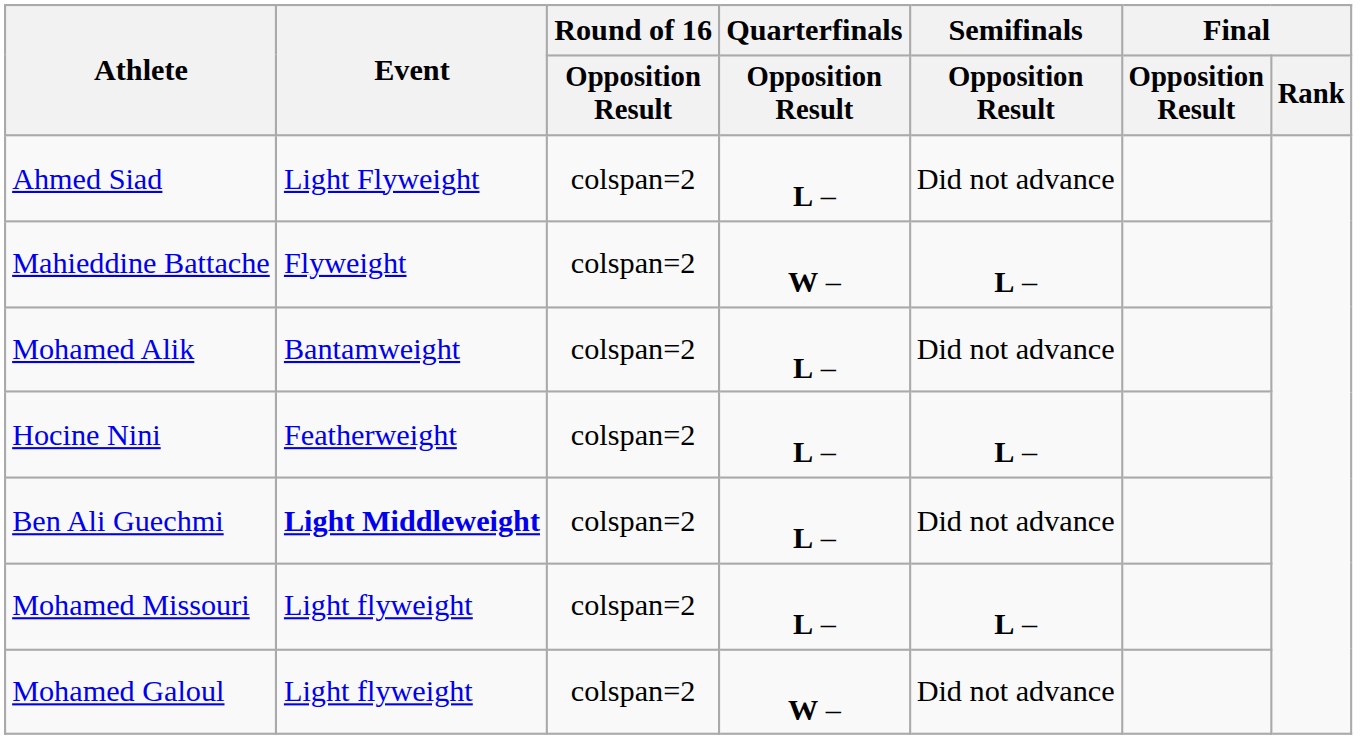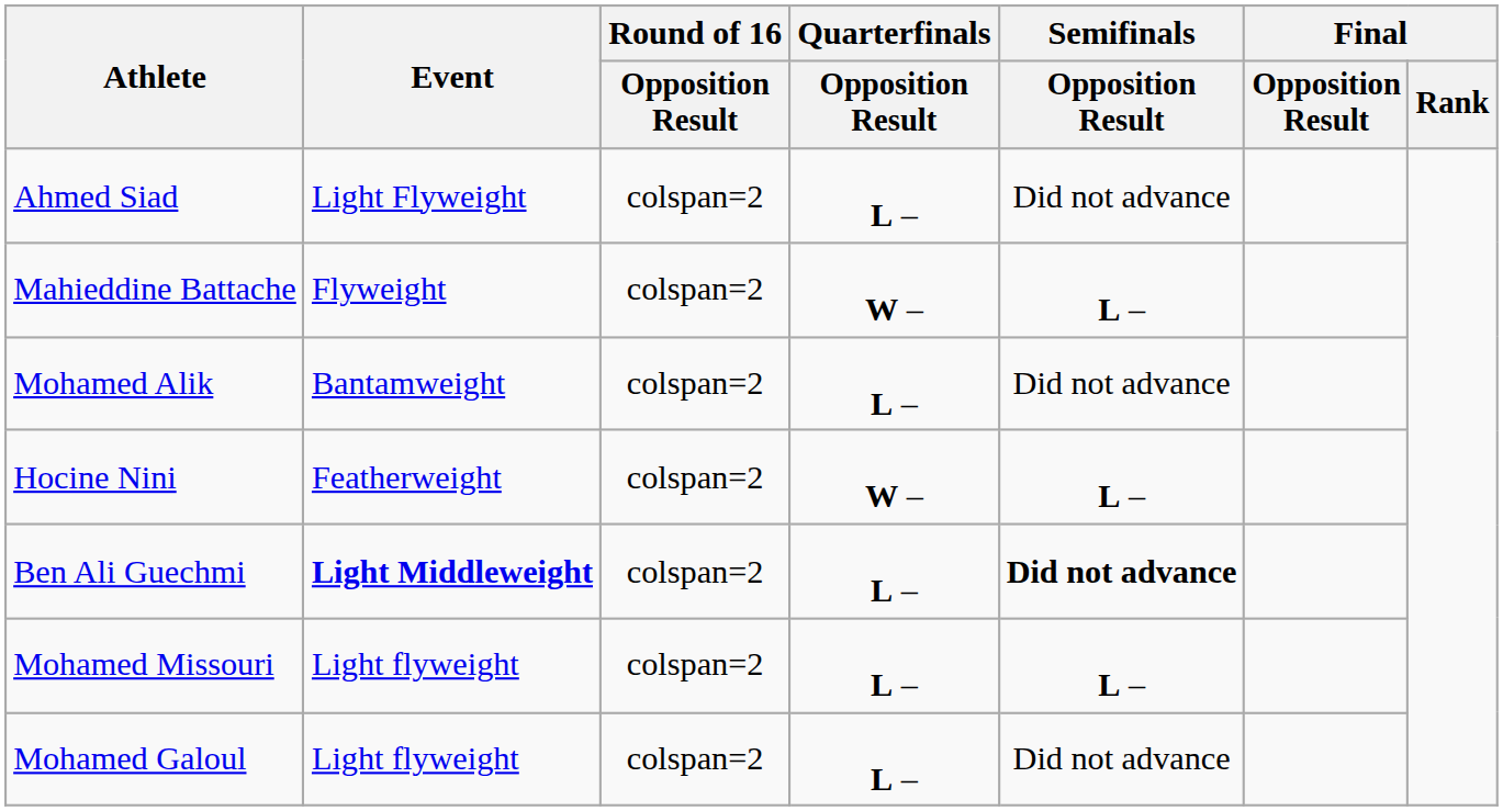Hocine Nini | Quarterfinals / Opposition Result: L – -> W –
Ben Ali Guechmi | Semifinals / Opposition Result: normal -> bold
Mohamed Galoul | Quarterfinals / Opposition Result: W – -> L –
